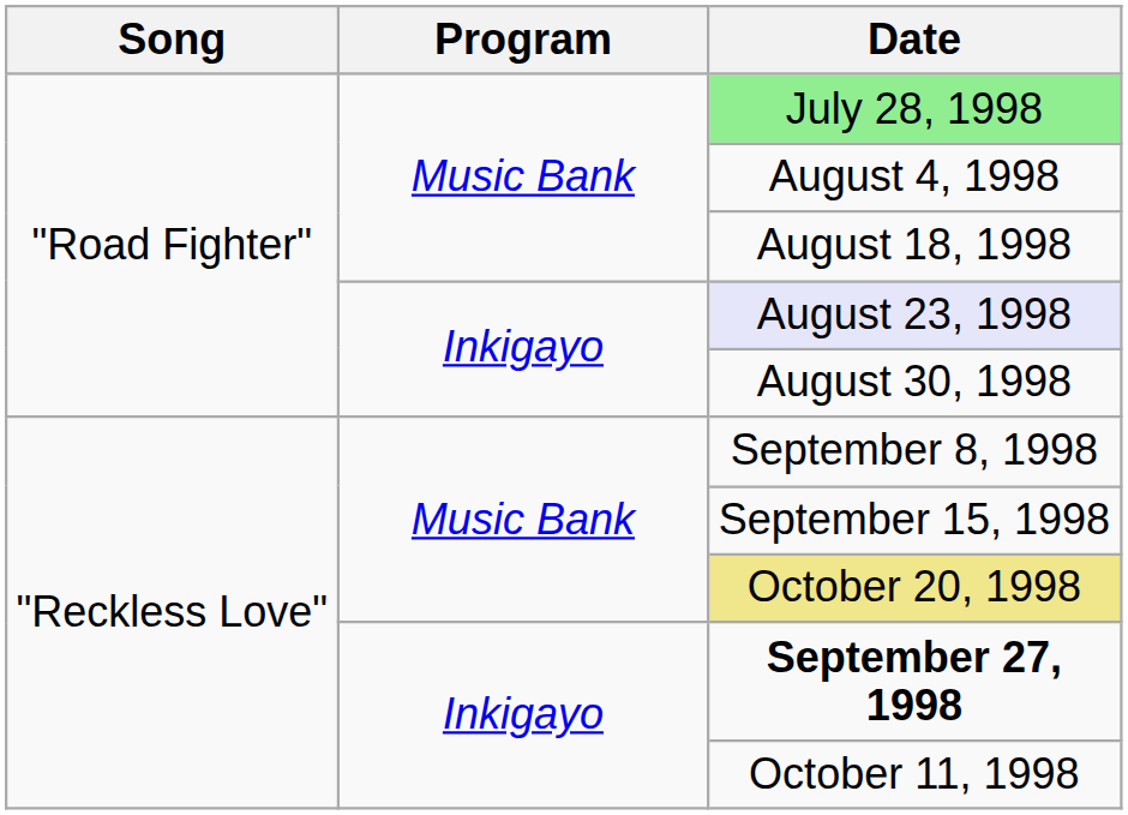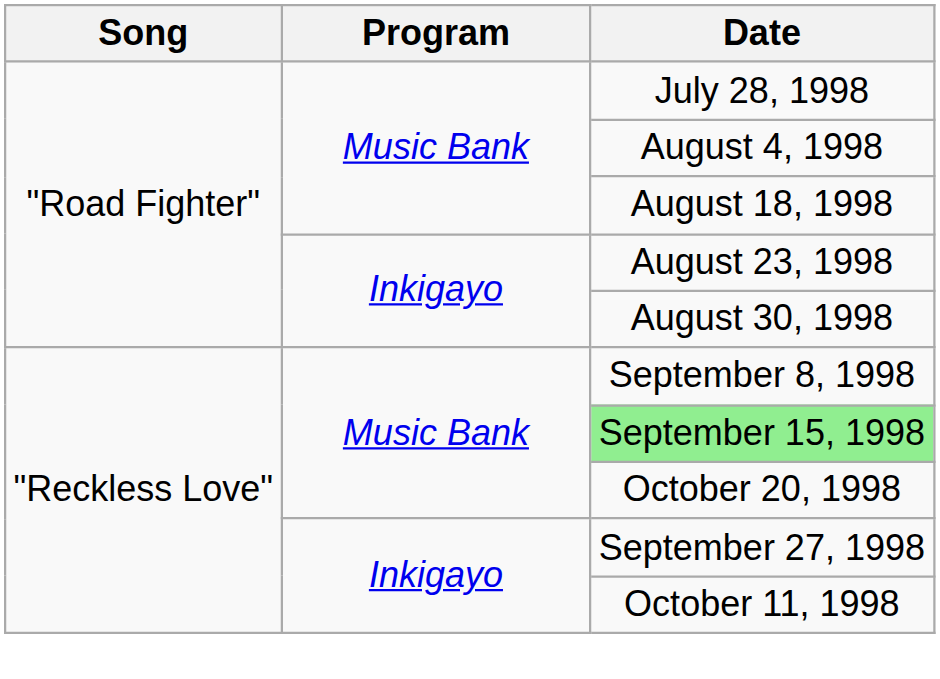July 28, 1998 | Date: lightgreen background -> no background
August 23, 1998 | Date: lavender background -> no background
September 15, 1998 | Date: no background -> lightgreen background
October 20, 1998 | Date: khaki background -> no background
September 27, 1998 | Date: bold -> normal
